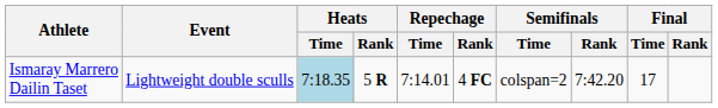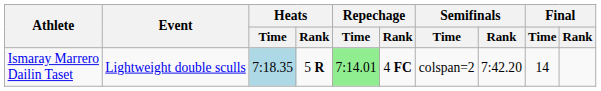Ismaray Marrero Dailin Taset | Repechage / Time: no background -> lightgreen background
Ismaray Marrero Dailin Taset | Final / Time: 17 -> 14
